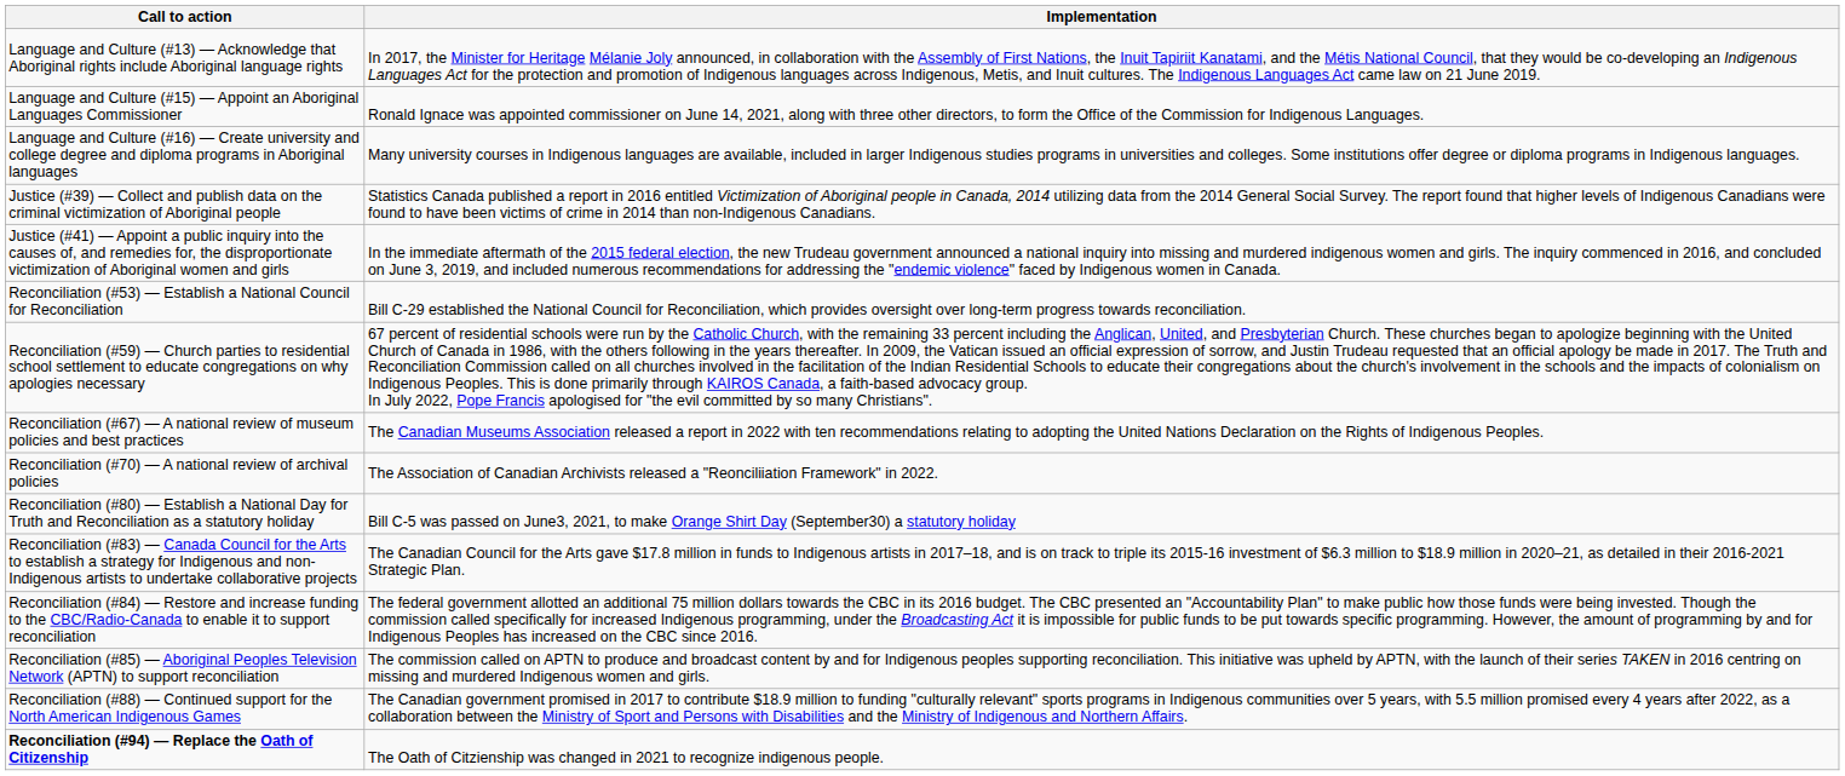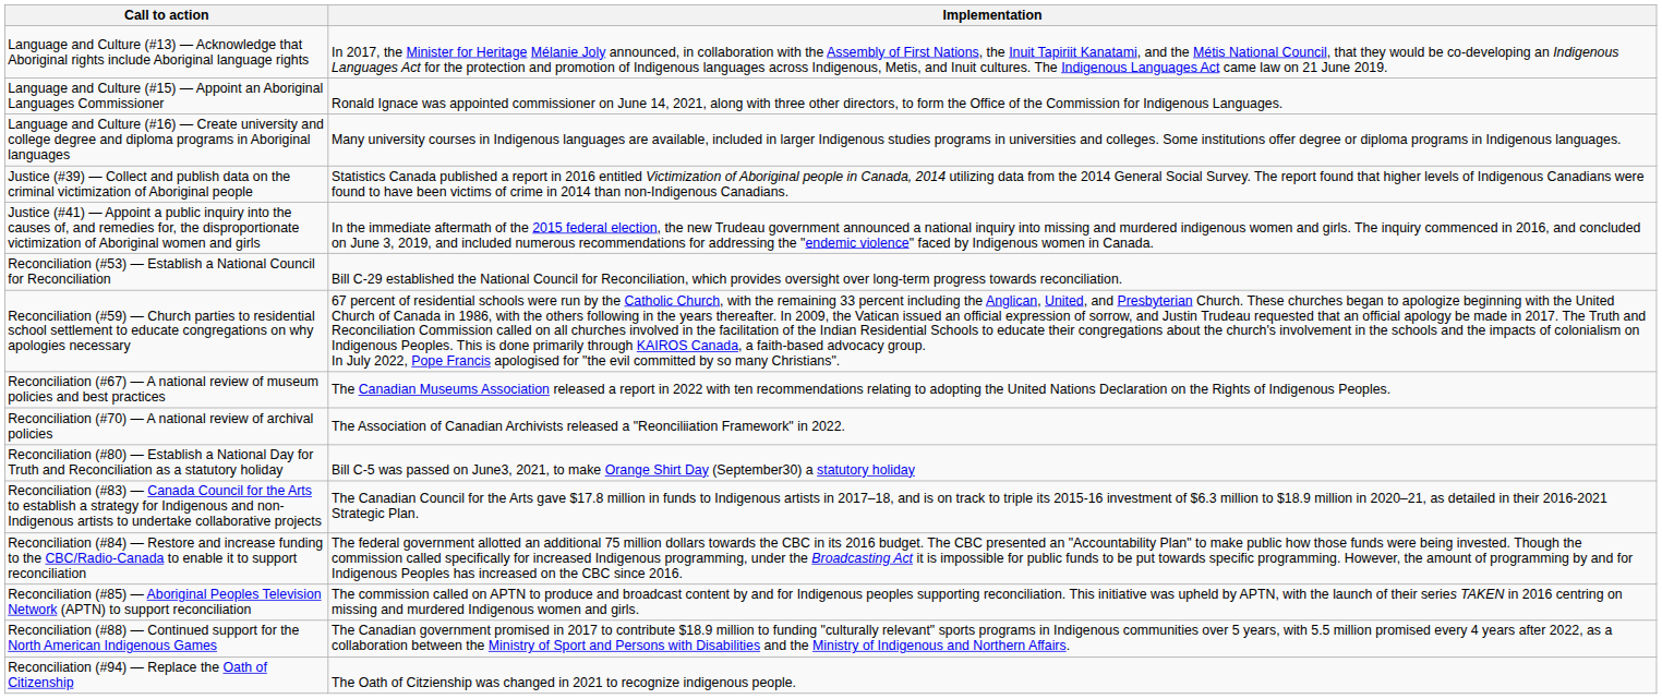Reconciliation (#94) — Replace the Oath of Citizenship | Call to action: bold -> normal
